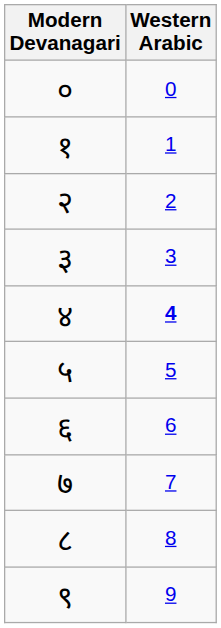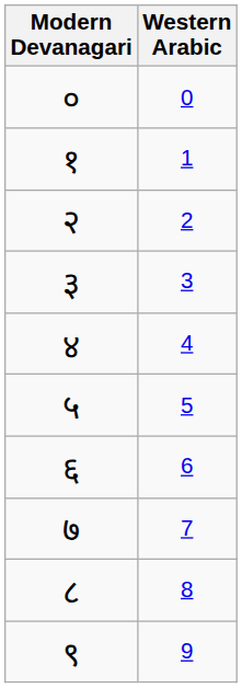४ | Western Arabic: bold -> normal
